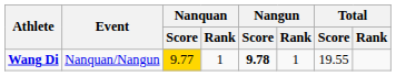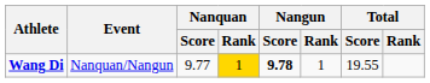Wang Di | Nanquan / Score: gold background -> no background
Wang Di | Nanquan / Rank: no background -> gold background
